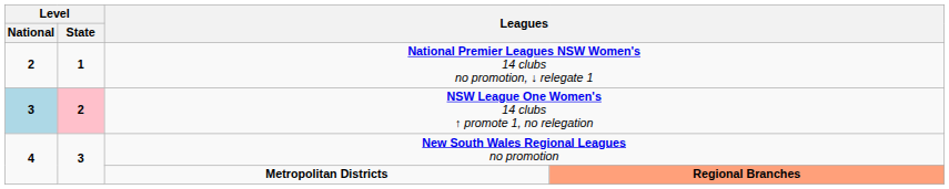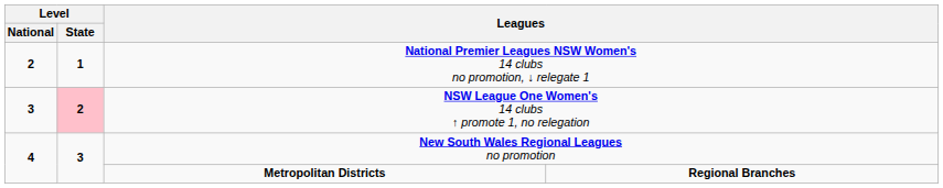NSW League One Women's 14 clubs ↑ promote 1, no relegation | Level / National: lightblue background -> no background
Metropolitan Districts | column 4: lightsalmon background -> no background
